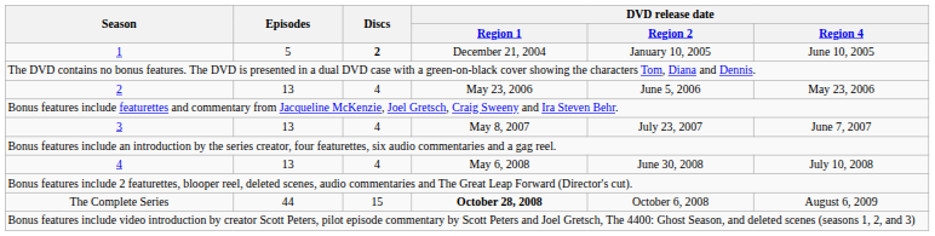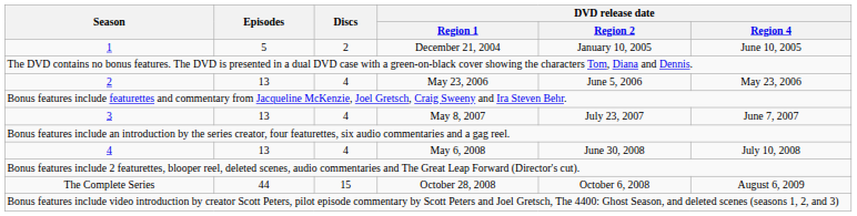1 | Discs: bold -> normal
The Complete Series | DVD release date / Region 1: bold -> normal
